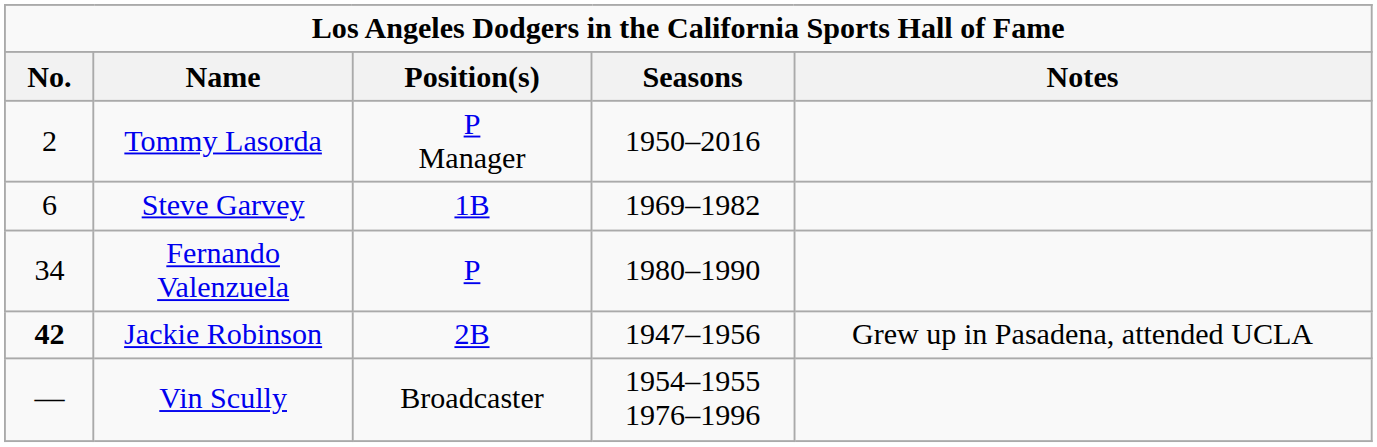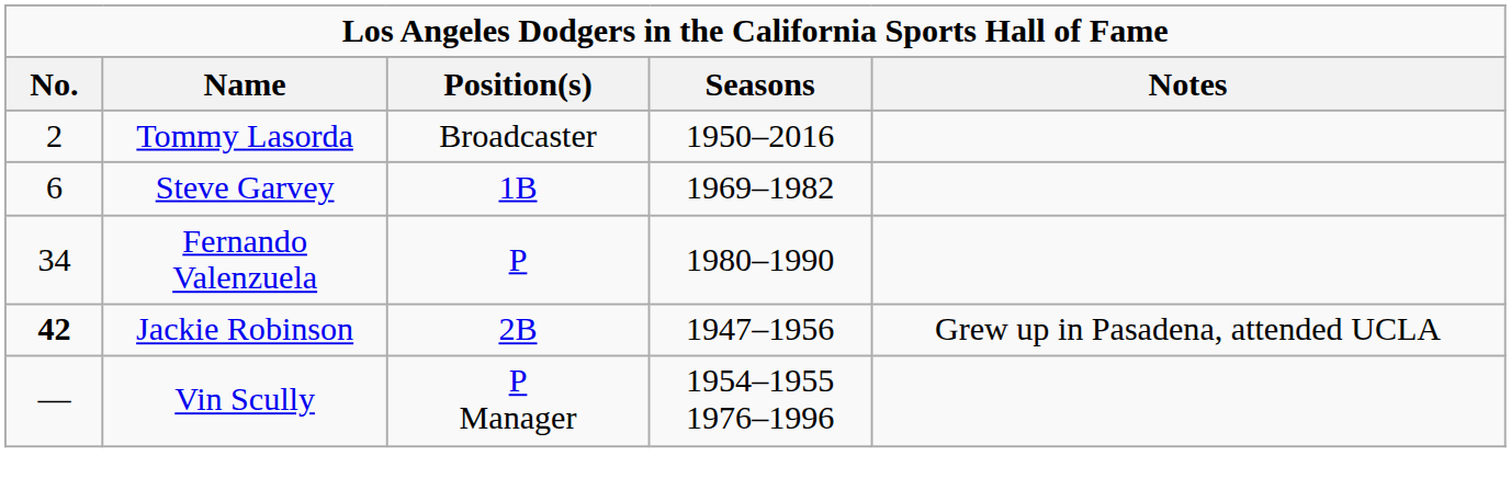Tommy Lasorda | Position(s): P Manager -> Broadcaster
Vin Scully | Position(s): Broadcaster -> P Manager
